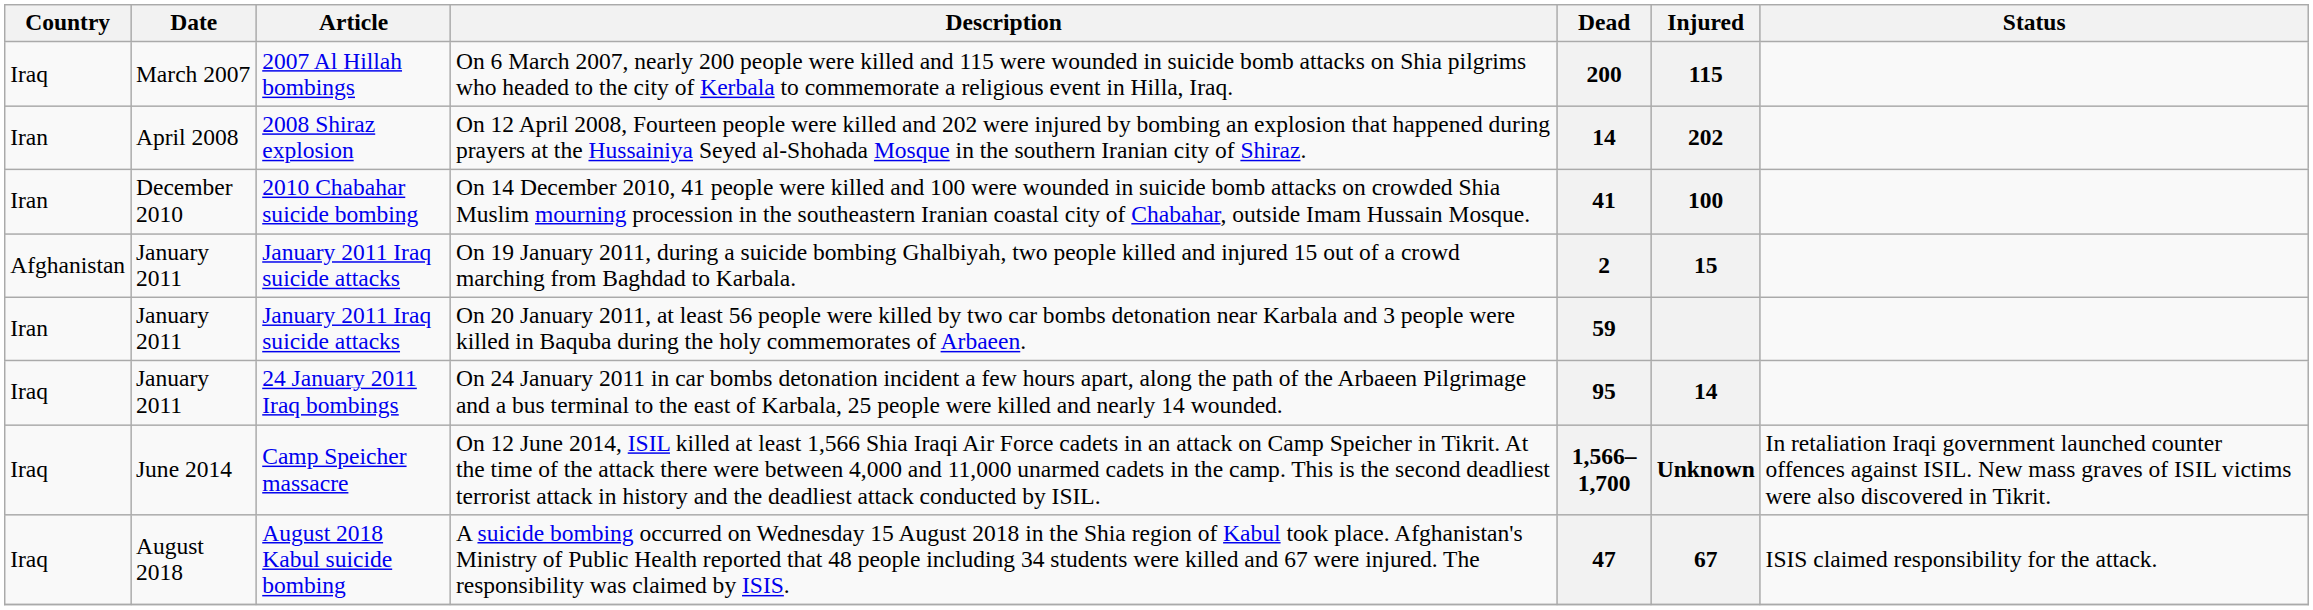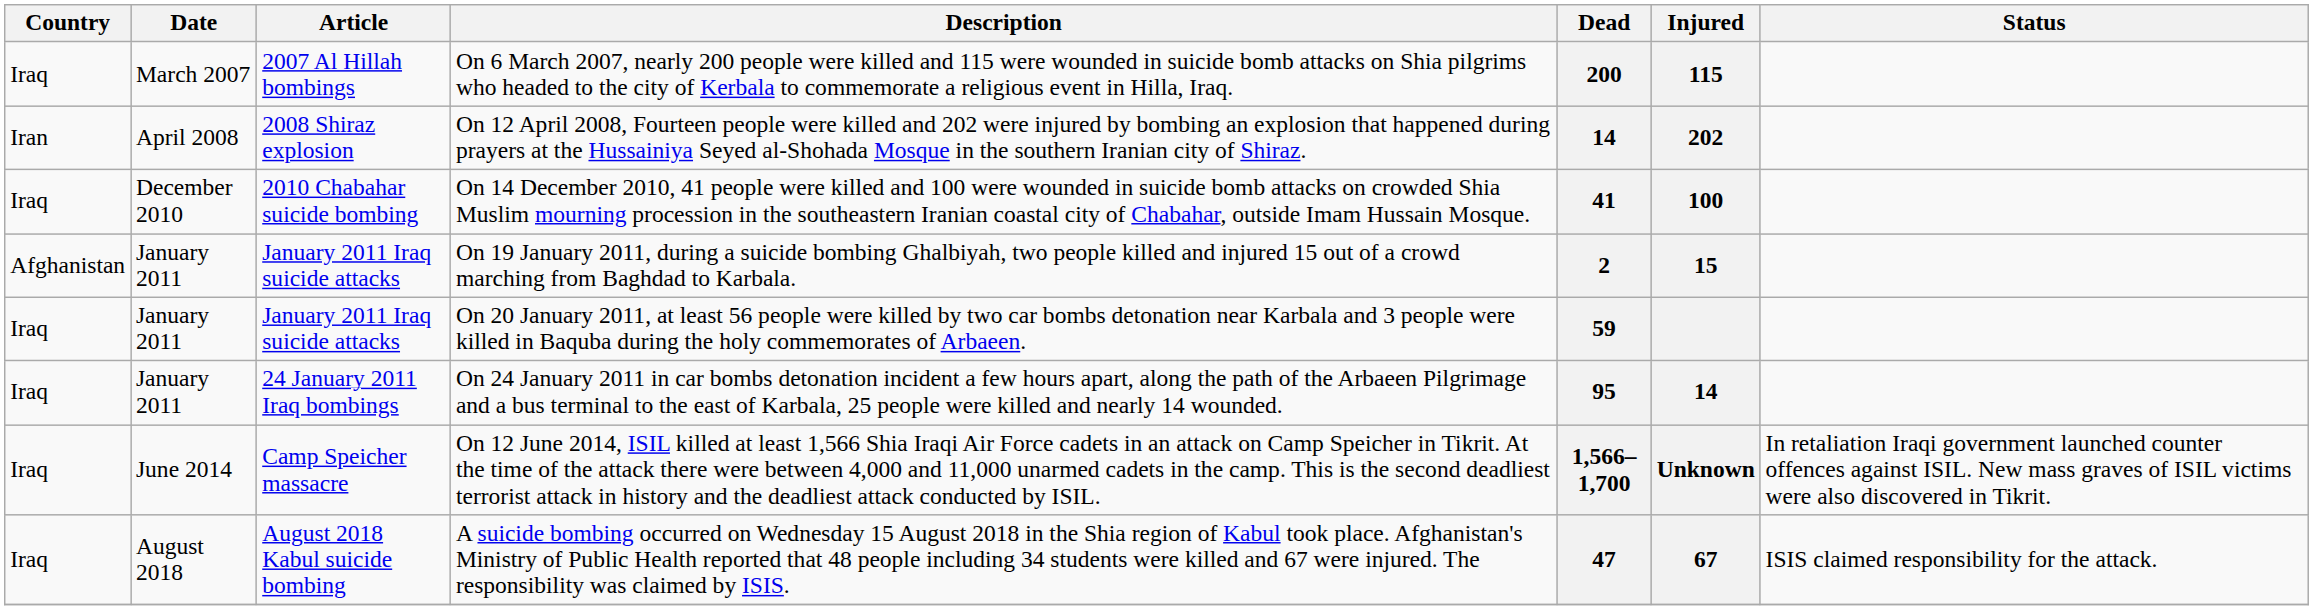row 4 | Country: Iran -> Iraq
row 6 | Country: Iran -> Iraq
